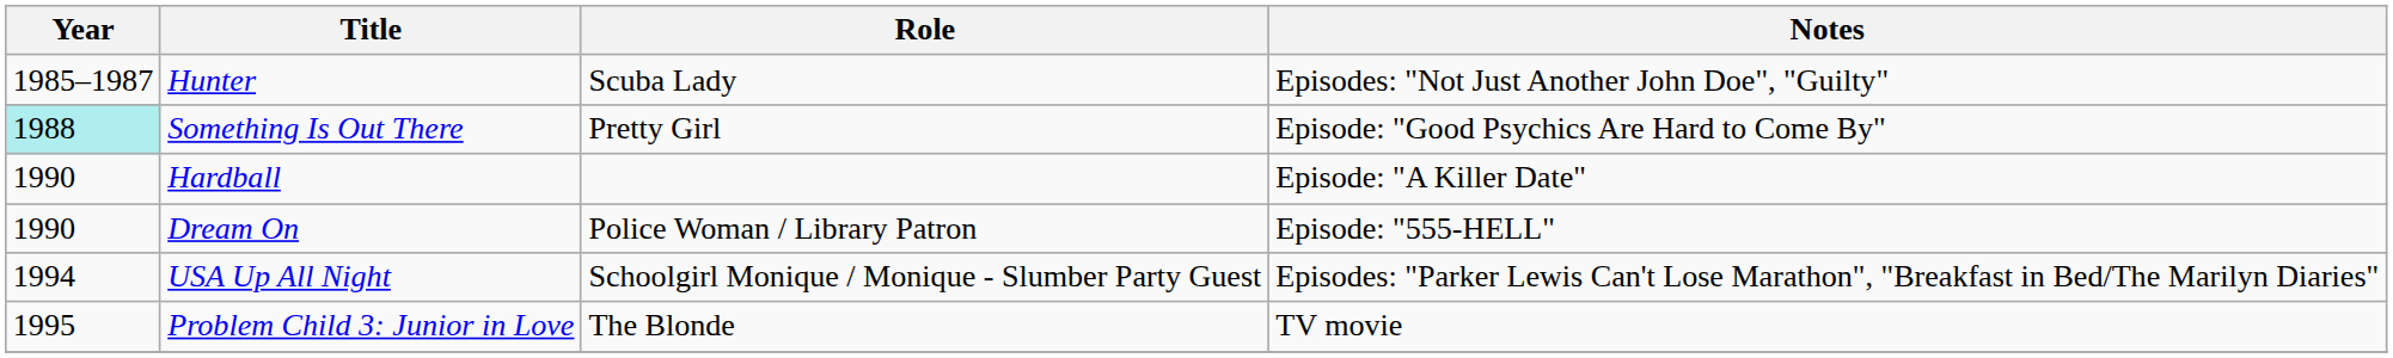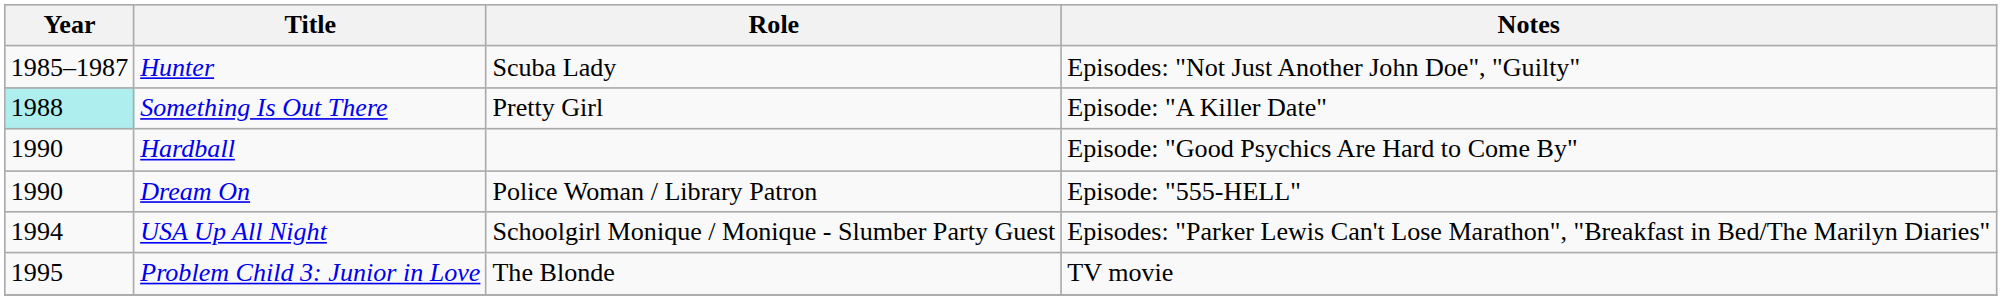Something Is Out There | Notes: Episode: "Good Psychics Are Hard to Come By" -> Episode: "A Killer Date"
Hardball | Notes: Episode: "A Killer Date" -> Episode: "Good Psychics Are Hard to Come By"
